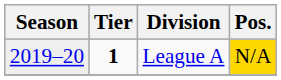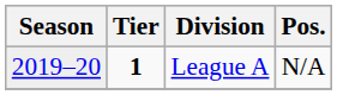League A | Pos.: gold background -> no background
